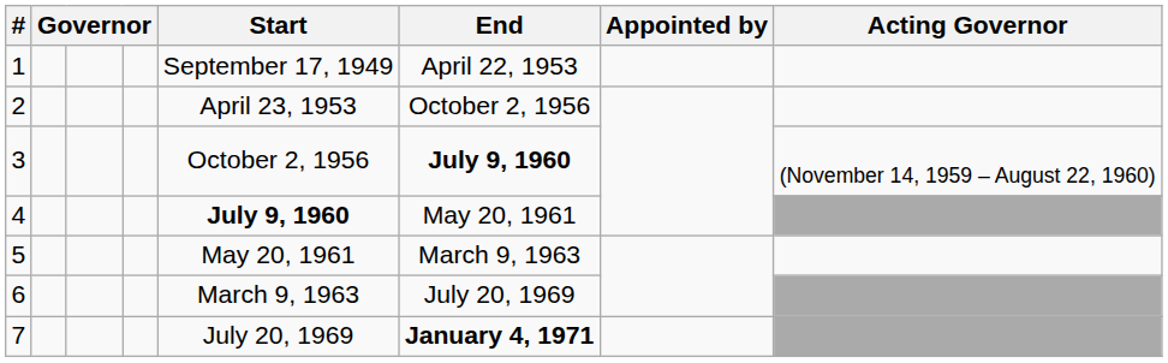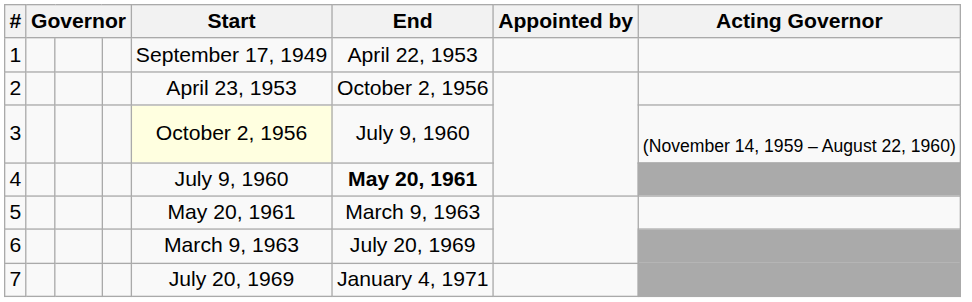3 | Start: no background -> lightyellow background
3 | End: bold -> normal
4 | Start: bold -> normal
4 | End: normal -> bold
7 | End: bold -> normal
